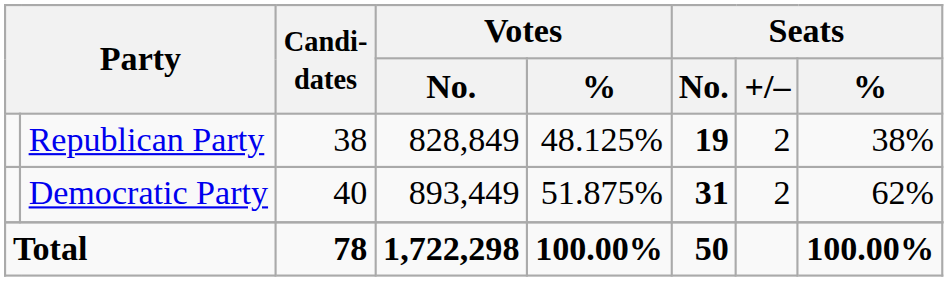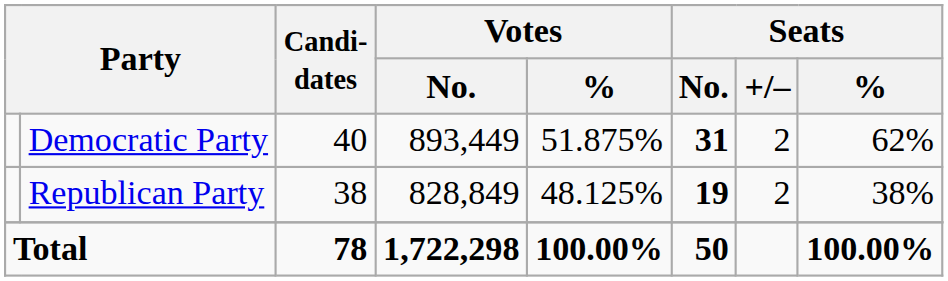rows swapped: Democratic Party <-> Republican Party
